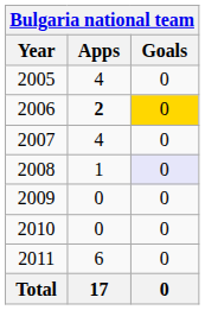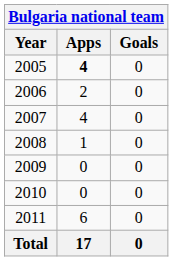2005 | Apps: normal -> bold
2006 | Apps: bold -> normal
2006 | Goals: gold background -> no background
2008 | Goals: lavender background -> no background
